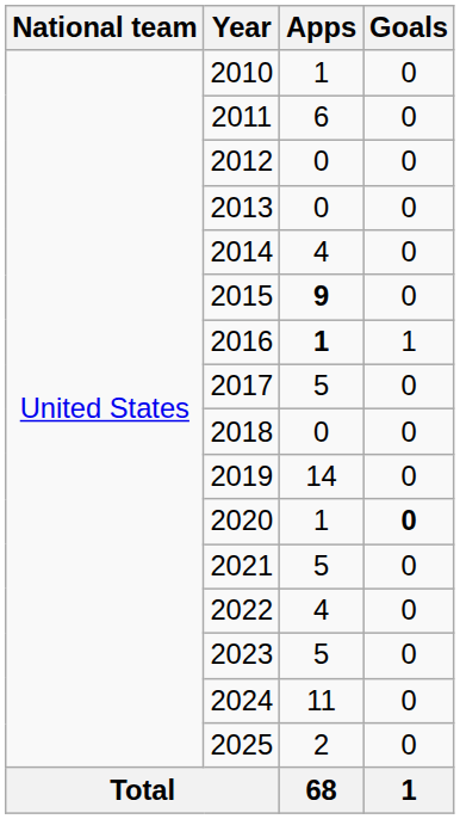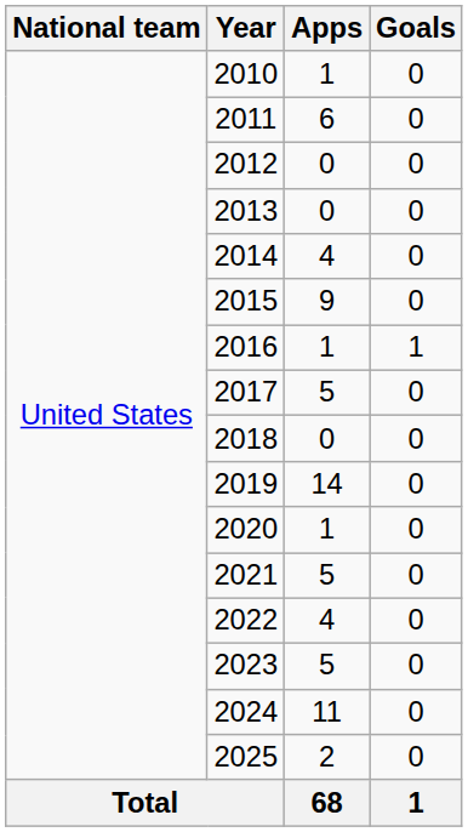2015 | Apps: bold -> normal
2016 | Apps: bold -> normal
2020 | Goals: bold -> normal
